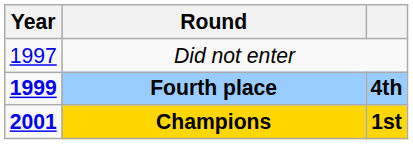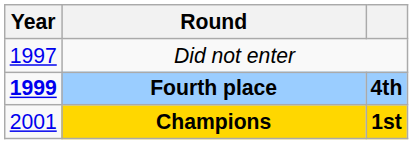Champions | Year: bold -> normal
